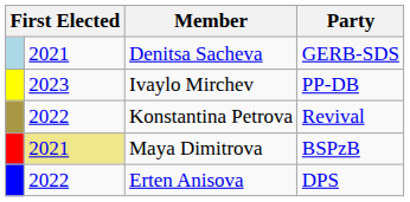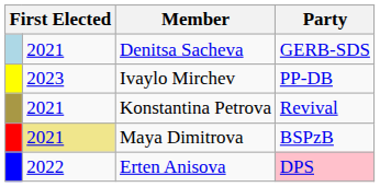Konstantina Petrova | column 2: 2022 -> 2021
Erten Anisova | Party: no background -> pink background
